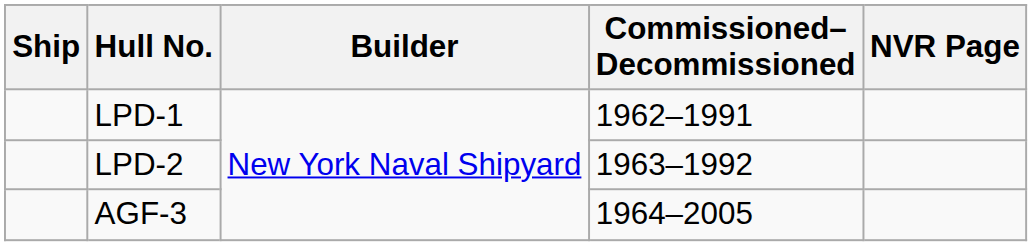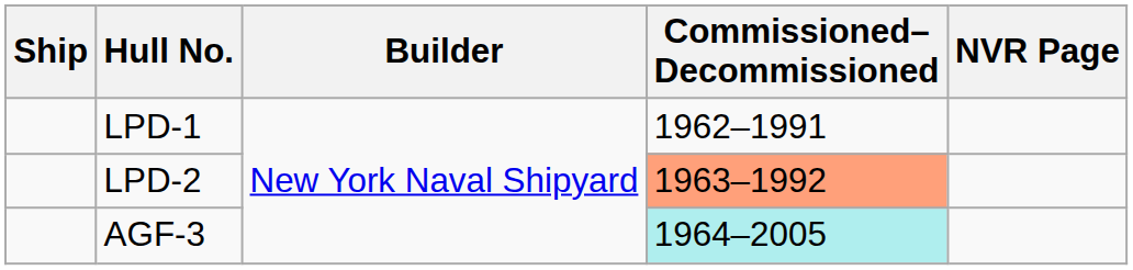LPD-2 | Commissioned– Decommissioned: no background -> lightsalmon background
AGF-3 | Commissioned– Decommissioned: no background -> paleturquoise background
